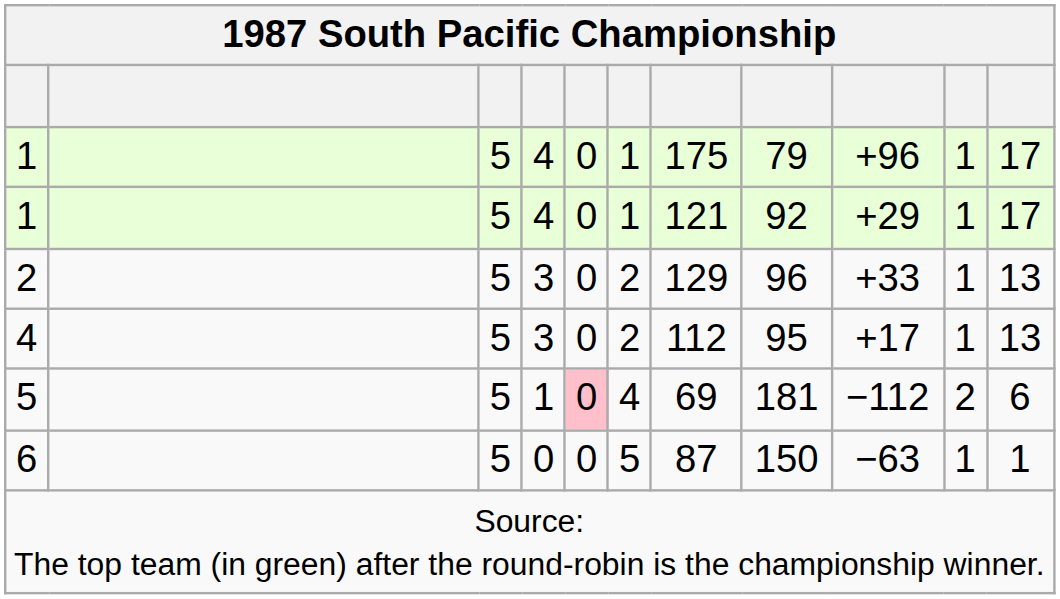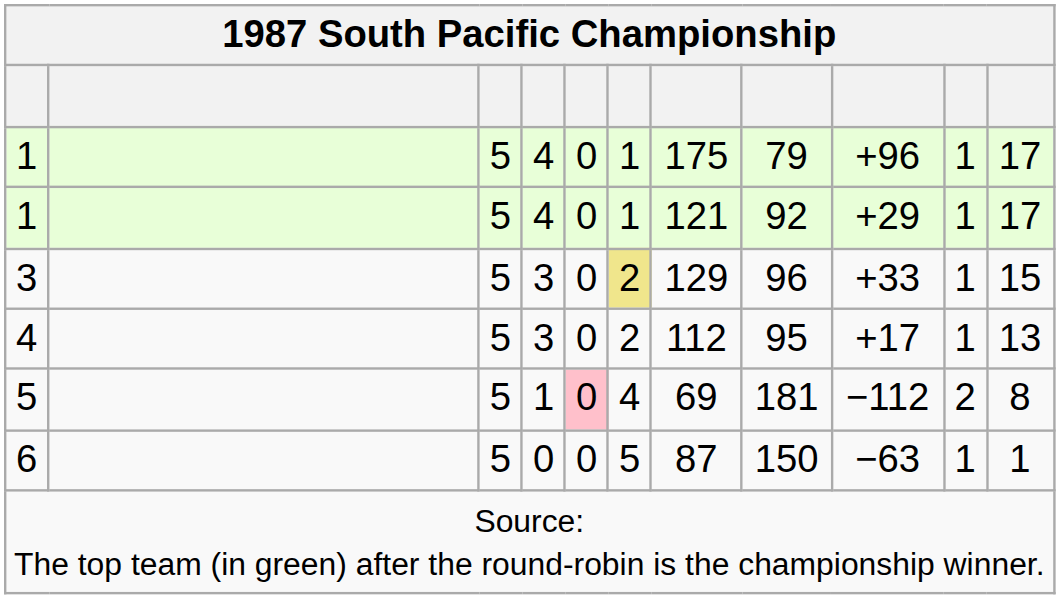row 5 | column 1: 2 -> 3
row 5 | column 6: no background -> khaki background
row 5 | column 11: 13 -> 15
row 7 | column 11: 6 -> 8
